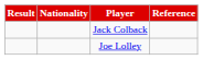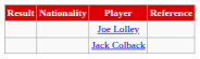rows swapped: Joe Lolley <-> Jack Colback
